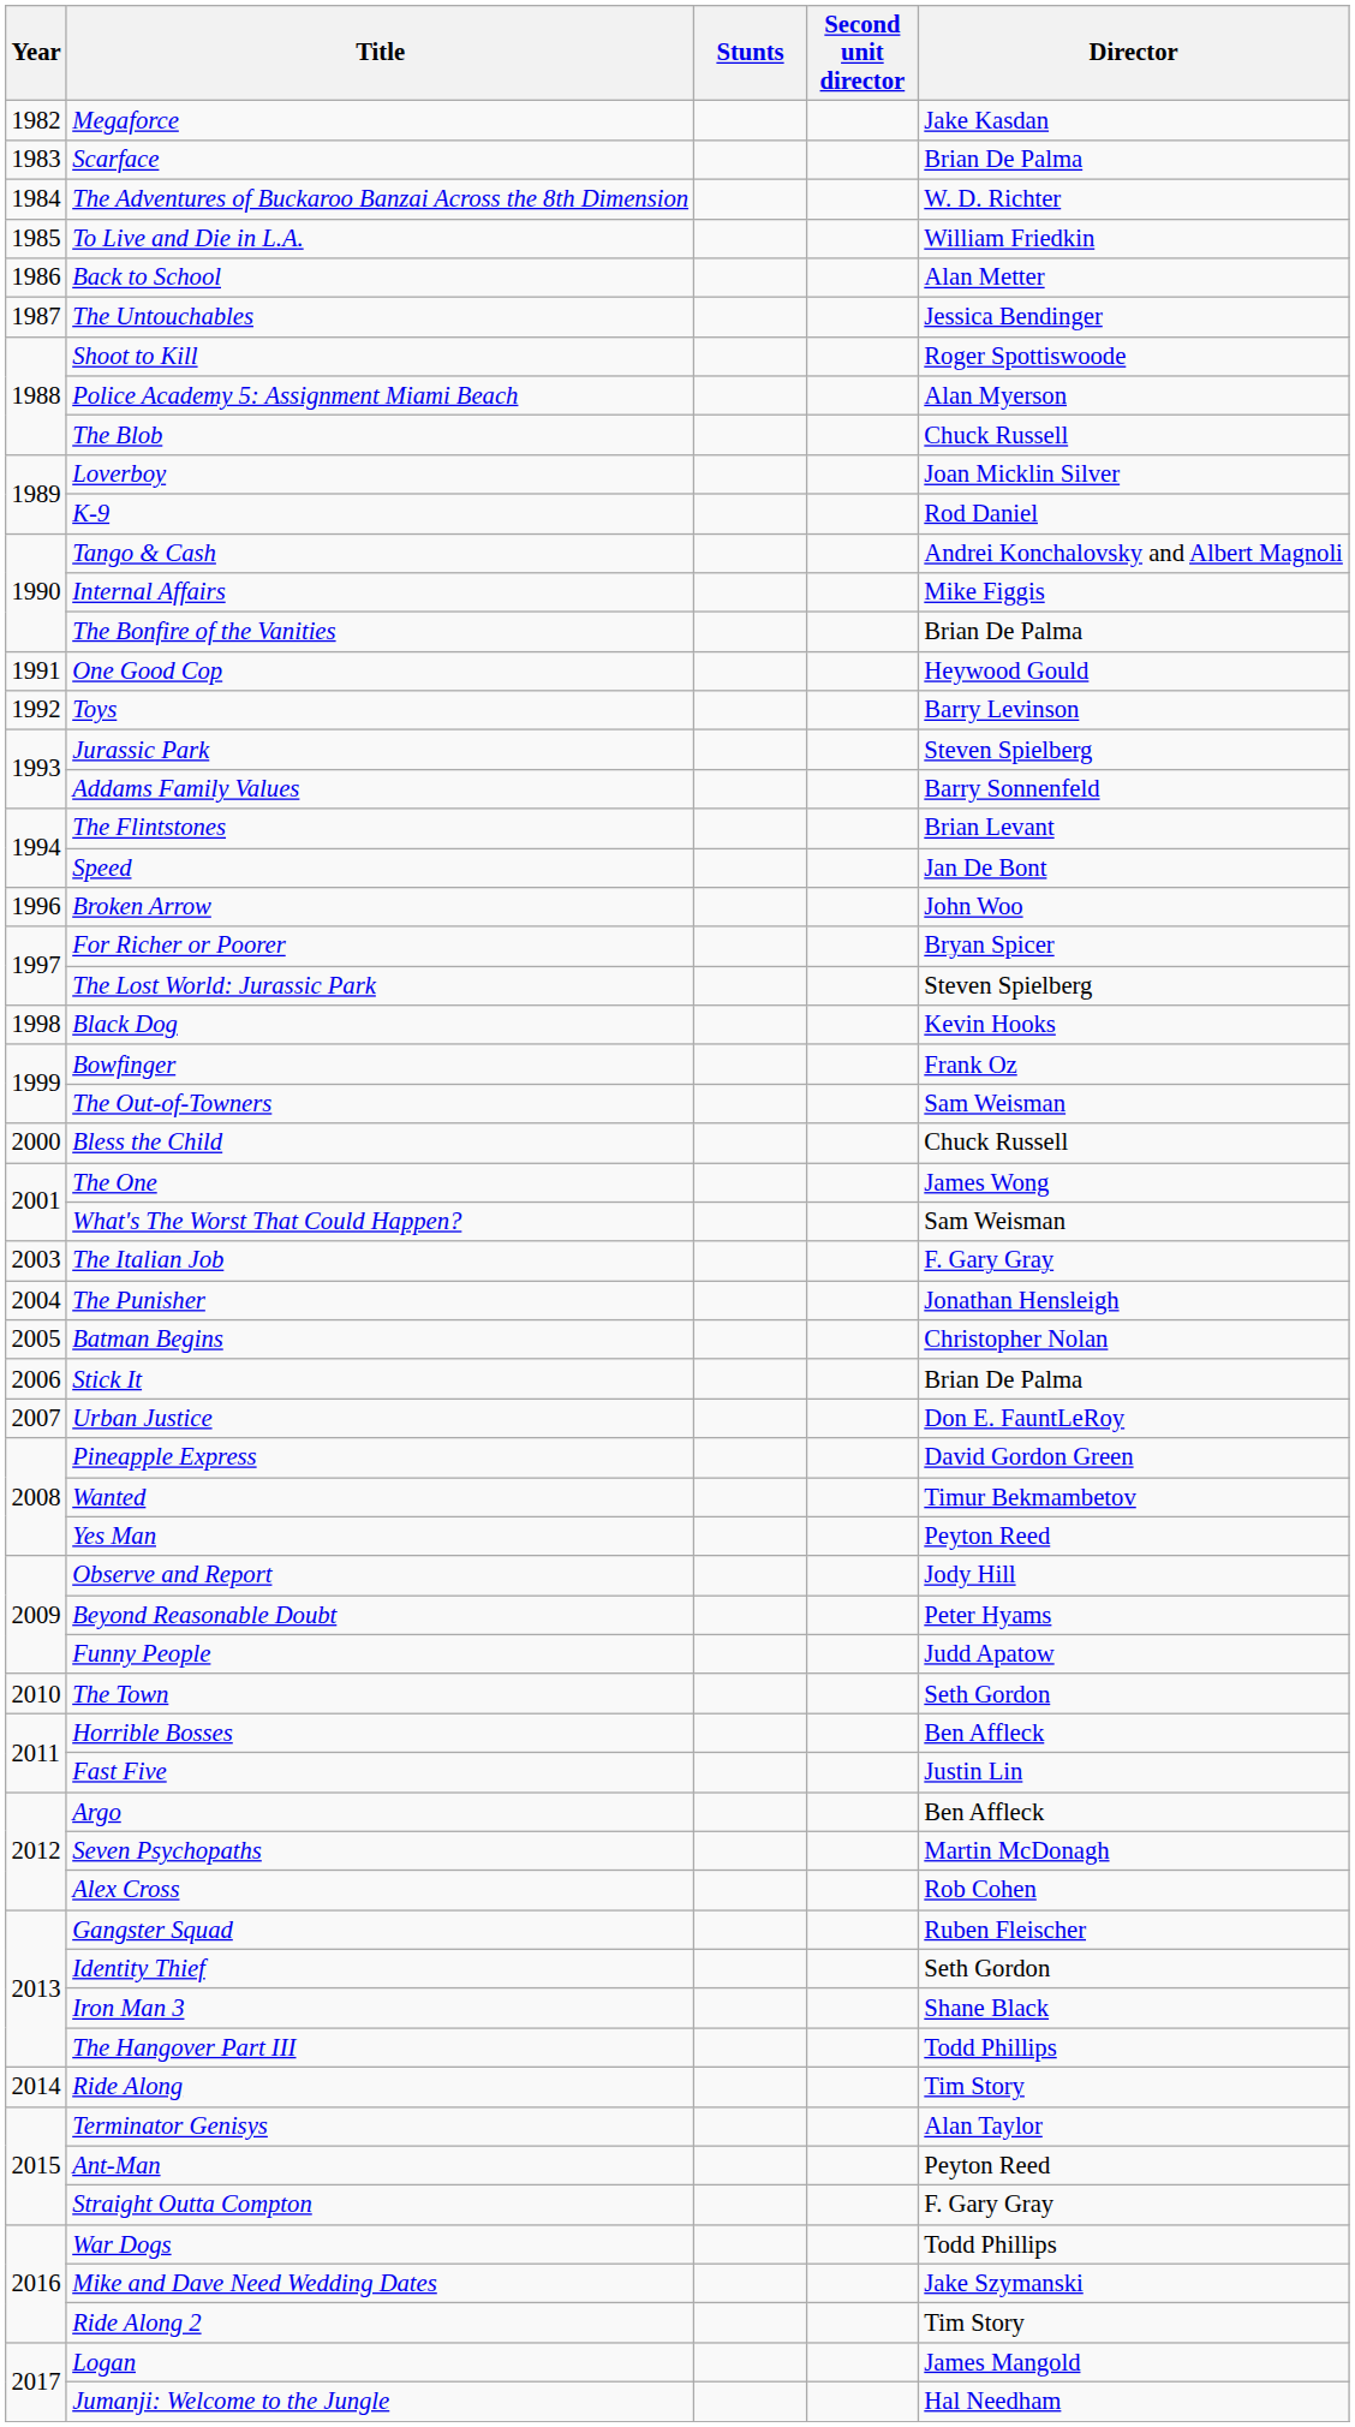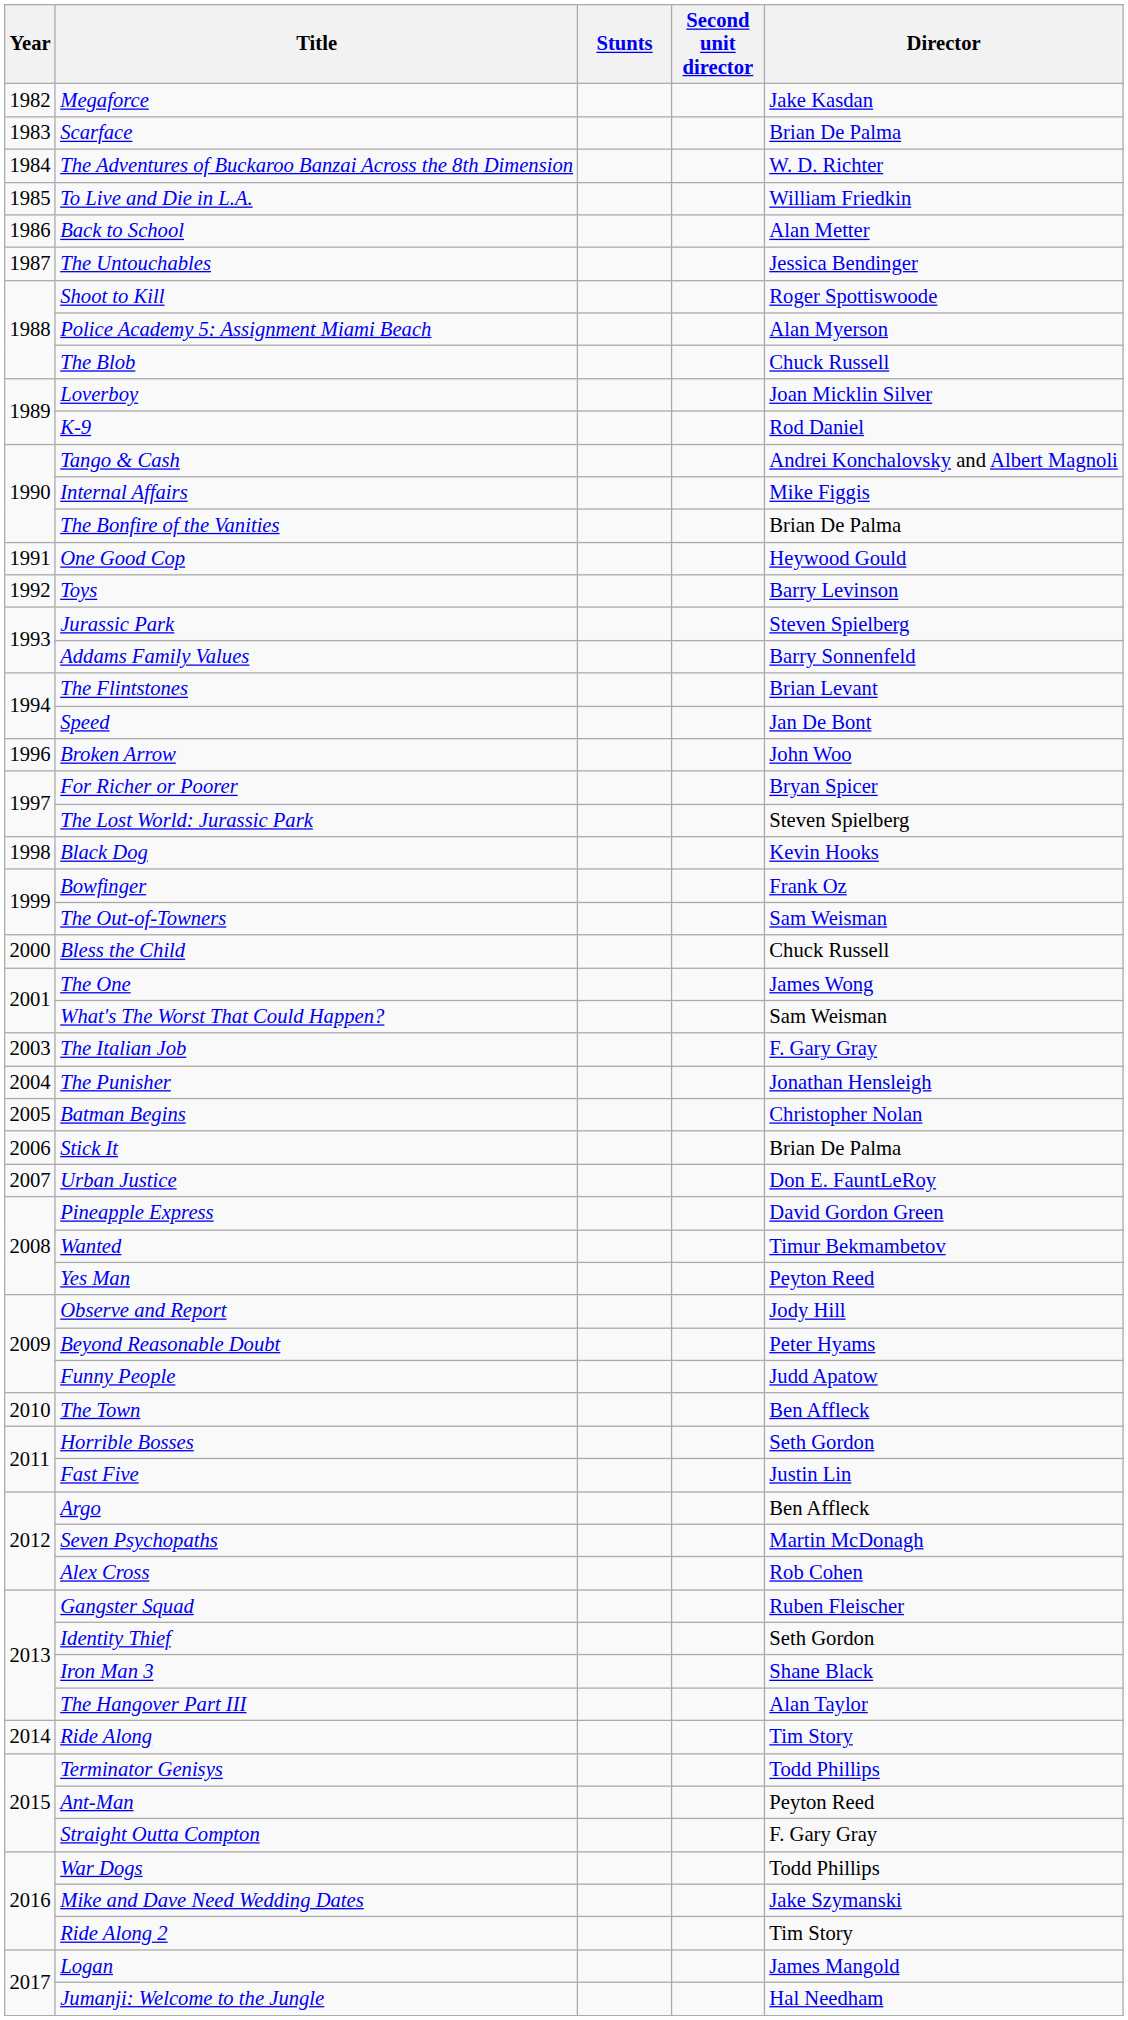The Town | Director: Seth Gordon -> Ben Affleck
Horrible Bosses | Director: Ben Affleck -> Seth Gordon
The Hangover Part III | Director: Todd Phillips -> Alan Taylor
Terminator Genisys | Director: Alan Taylor -> Todd Phillips
